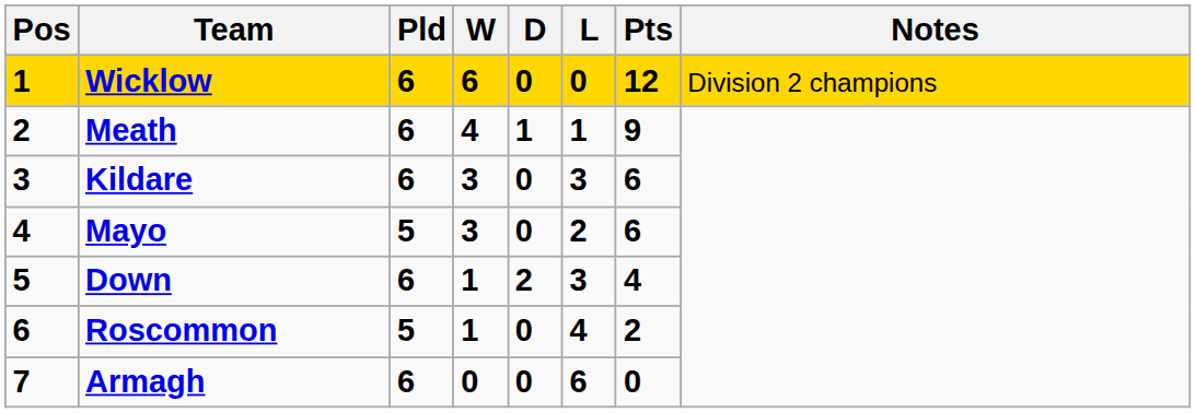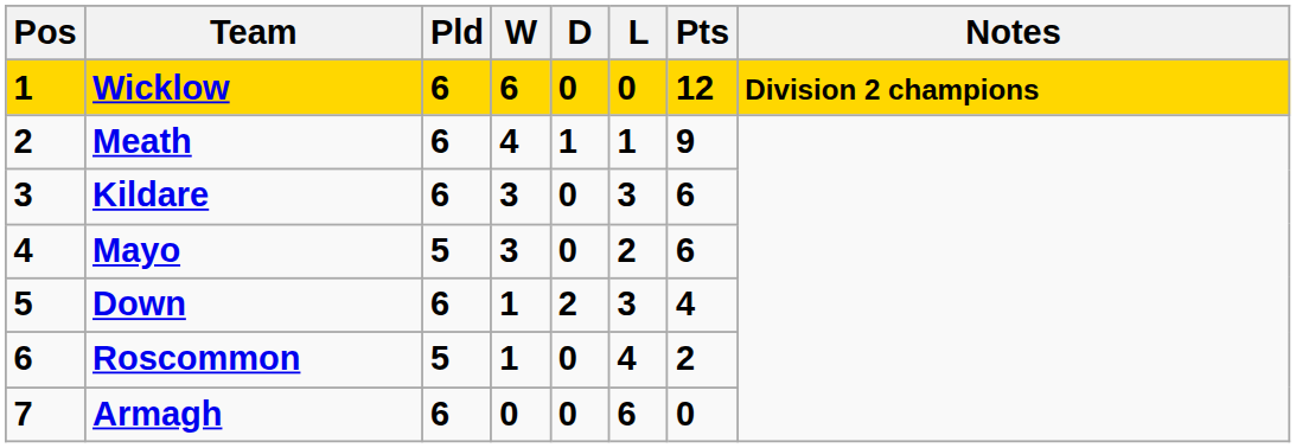Wicklow | Notes: normal -> bold
